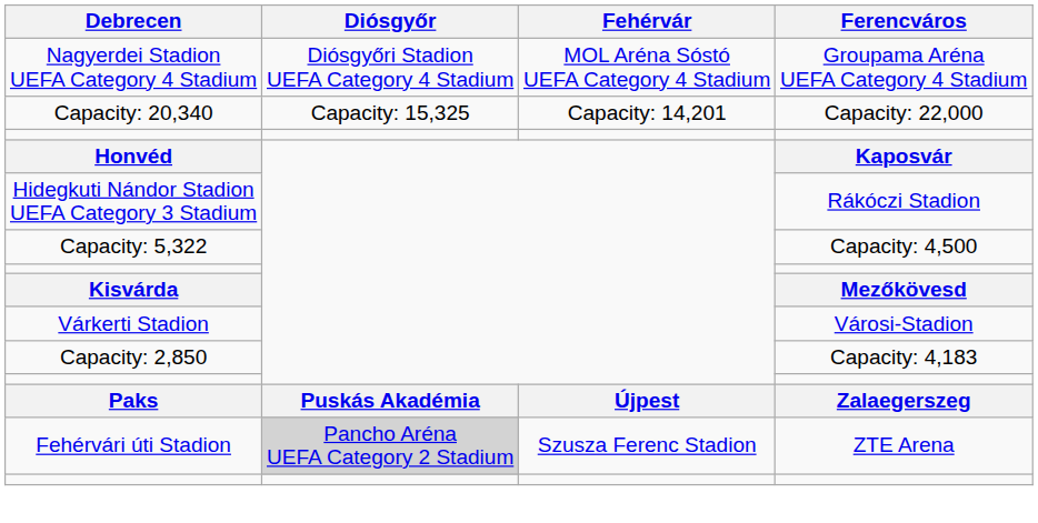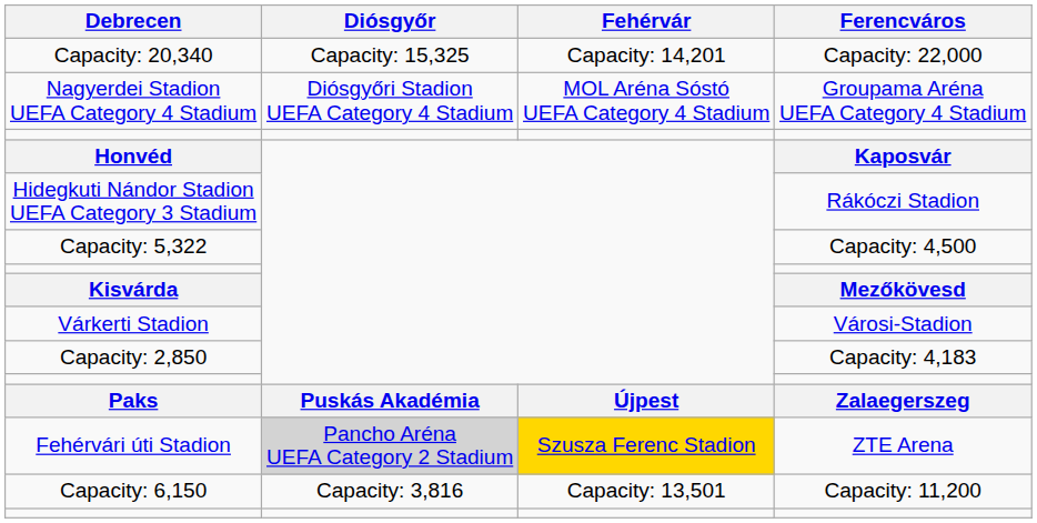rows swapped: Nagyerdei Stadion UEFA Category 4 Stadium <-> Capacity: 20,340
Fehérvári úti Stadion | Fehérvár: no background -> gold background
+ row: Capacity: 6,150 | Capacity: 3,816 | Capacity: 13,501 | Capacity: 11,200
